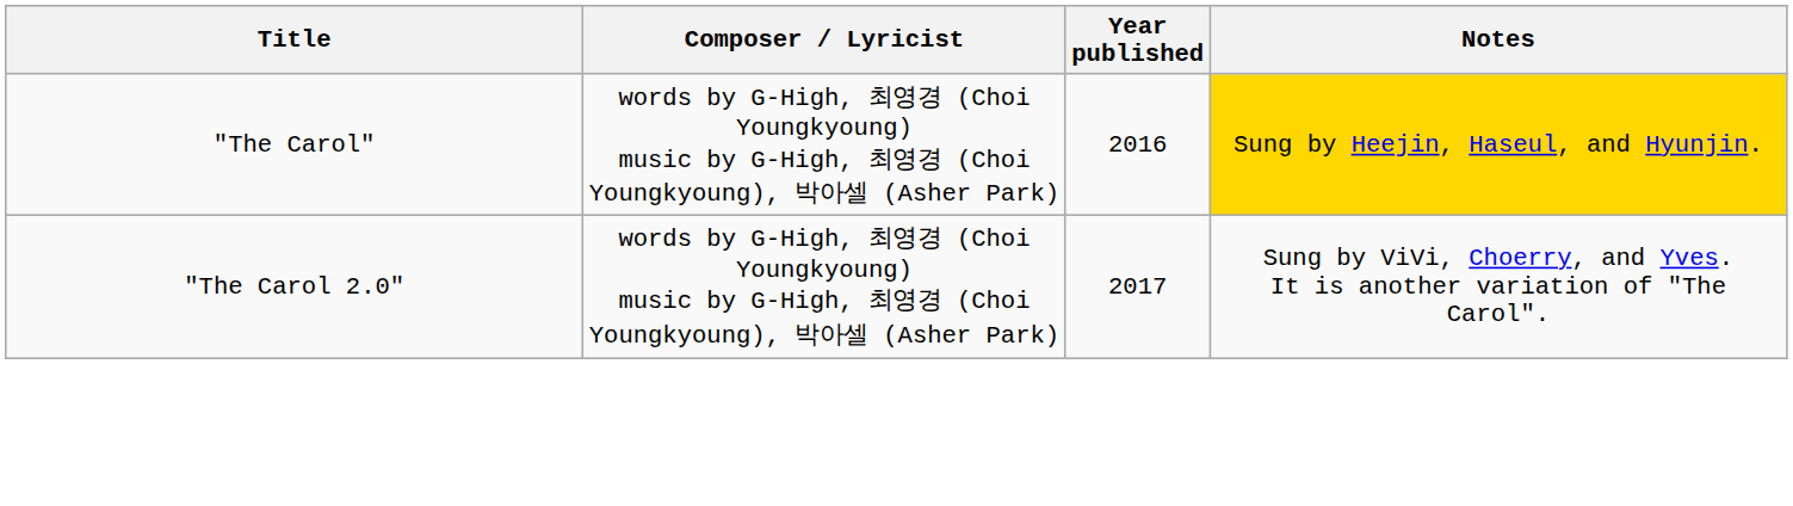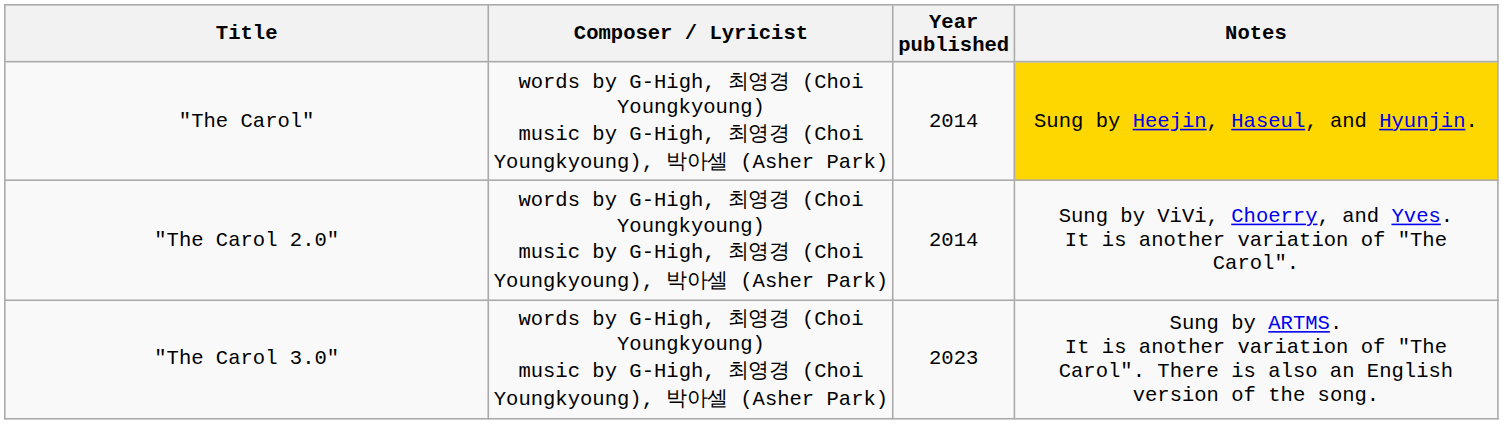"The Carol" | Year published: 2016 -> 2014
"The Carol 2.0" | Year published: 2017 -> 2014
+ row: "The Carol 3.0" | words by G-High, 최영경 (Choi Youngkyoung) music by G-High, 최영경 (Choi Youngkyoung), 박아셀 (Asher Park) | 2023 | Sung by ARTMS. It is another variation of "The Carol". There is also an English version of the song.
